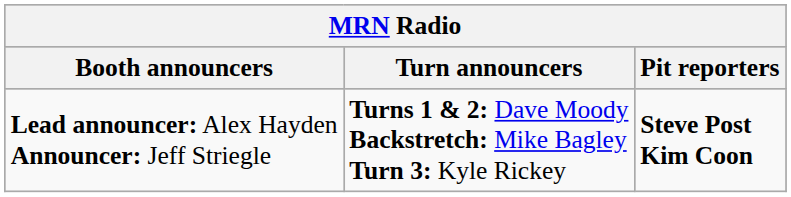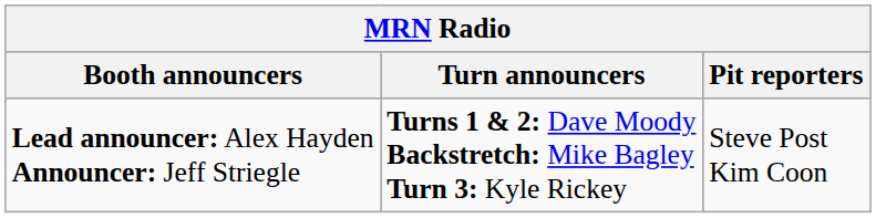Lead announcer: Alex Hayden Announcer: Jeff Striegle | Pit reporters: bold -> normal
